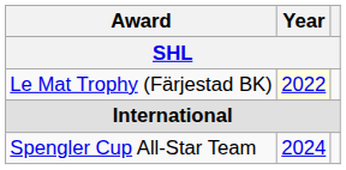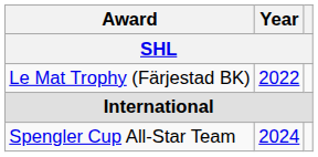Le Mat Trophy (Färjestad BK) | Year: lightyellow background -> no background
